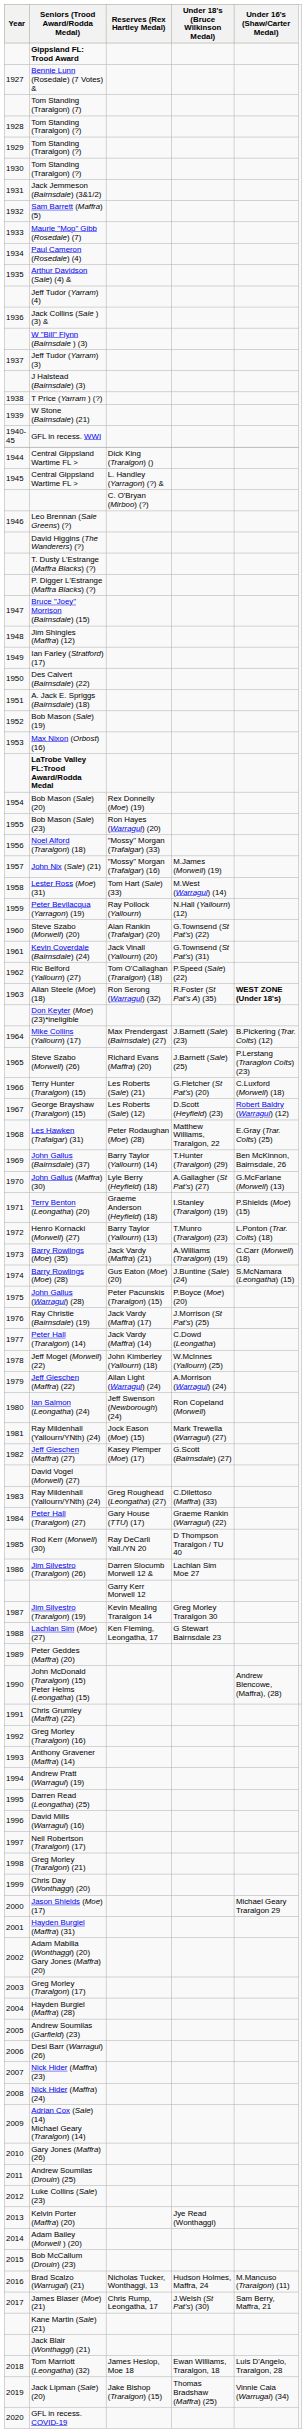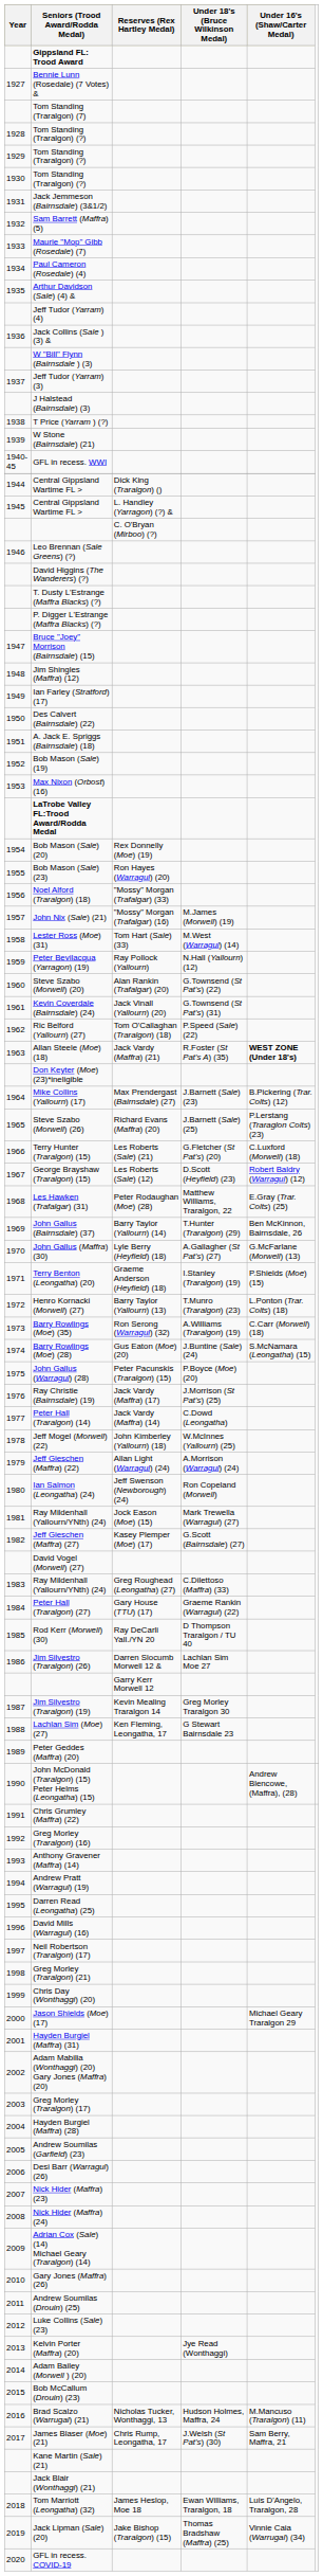Allan Steele (Moe) (18) | Reserves (Rex Hartley Medal): Ron Serong (Warragul) (32) -> Jack Vardy (Maffra) (21)
Barry Rowlings (Moe) (35) | Reserves (Rex Hartley Medal): Jack Vardy (Maffra) (21) -> Ron Serong (Warragul) (32)
